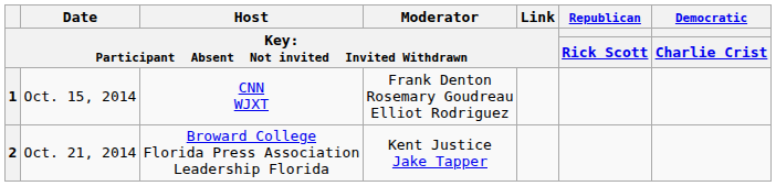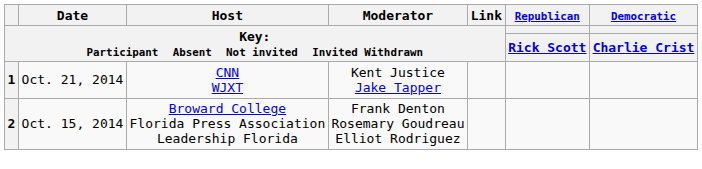1 | column 2: Oct. 15, 2014 -> Oct. 21, 2014
1 | column 4: Frank Denton Rosemary Goudreau Elliot Rodriguez -> Kent Justice Jake Tapper
2 | column 2: Oct. 21, 2014 -> Oct. 15, 2014
2 | column 4: Kent Justice Jake Tapper -> Frank Denton Rosemary Goudreau Elliot Rodriguez
